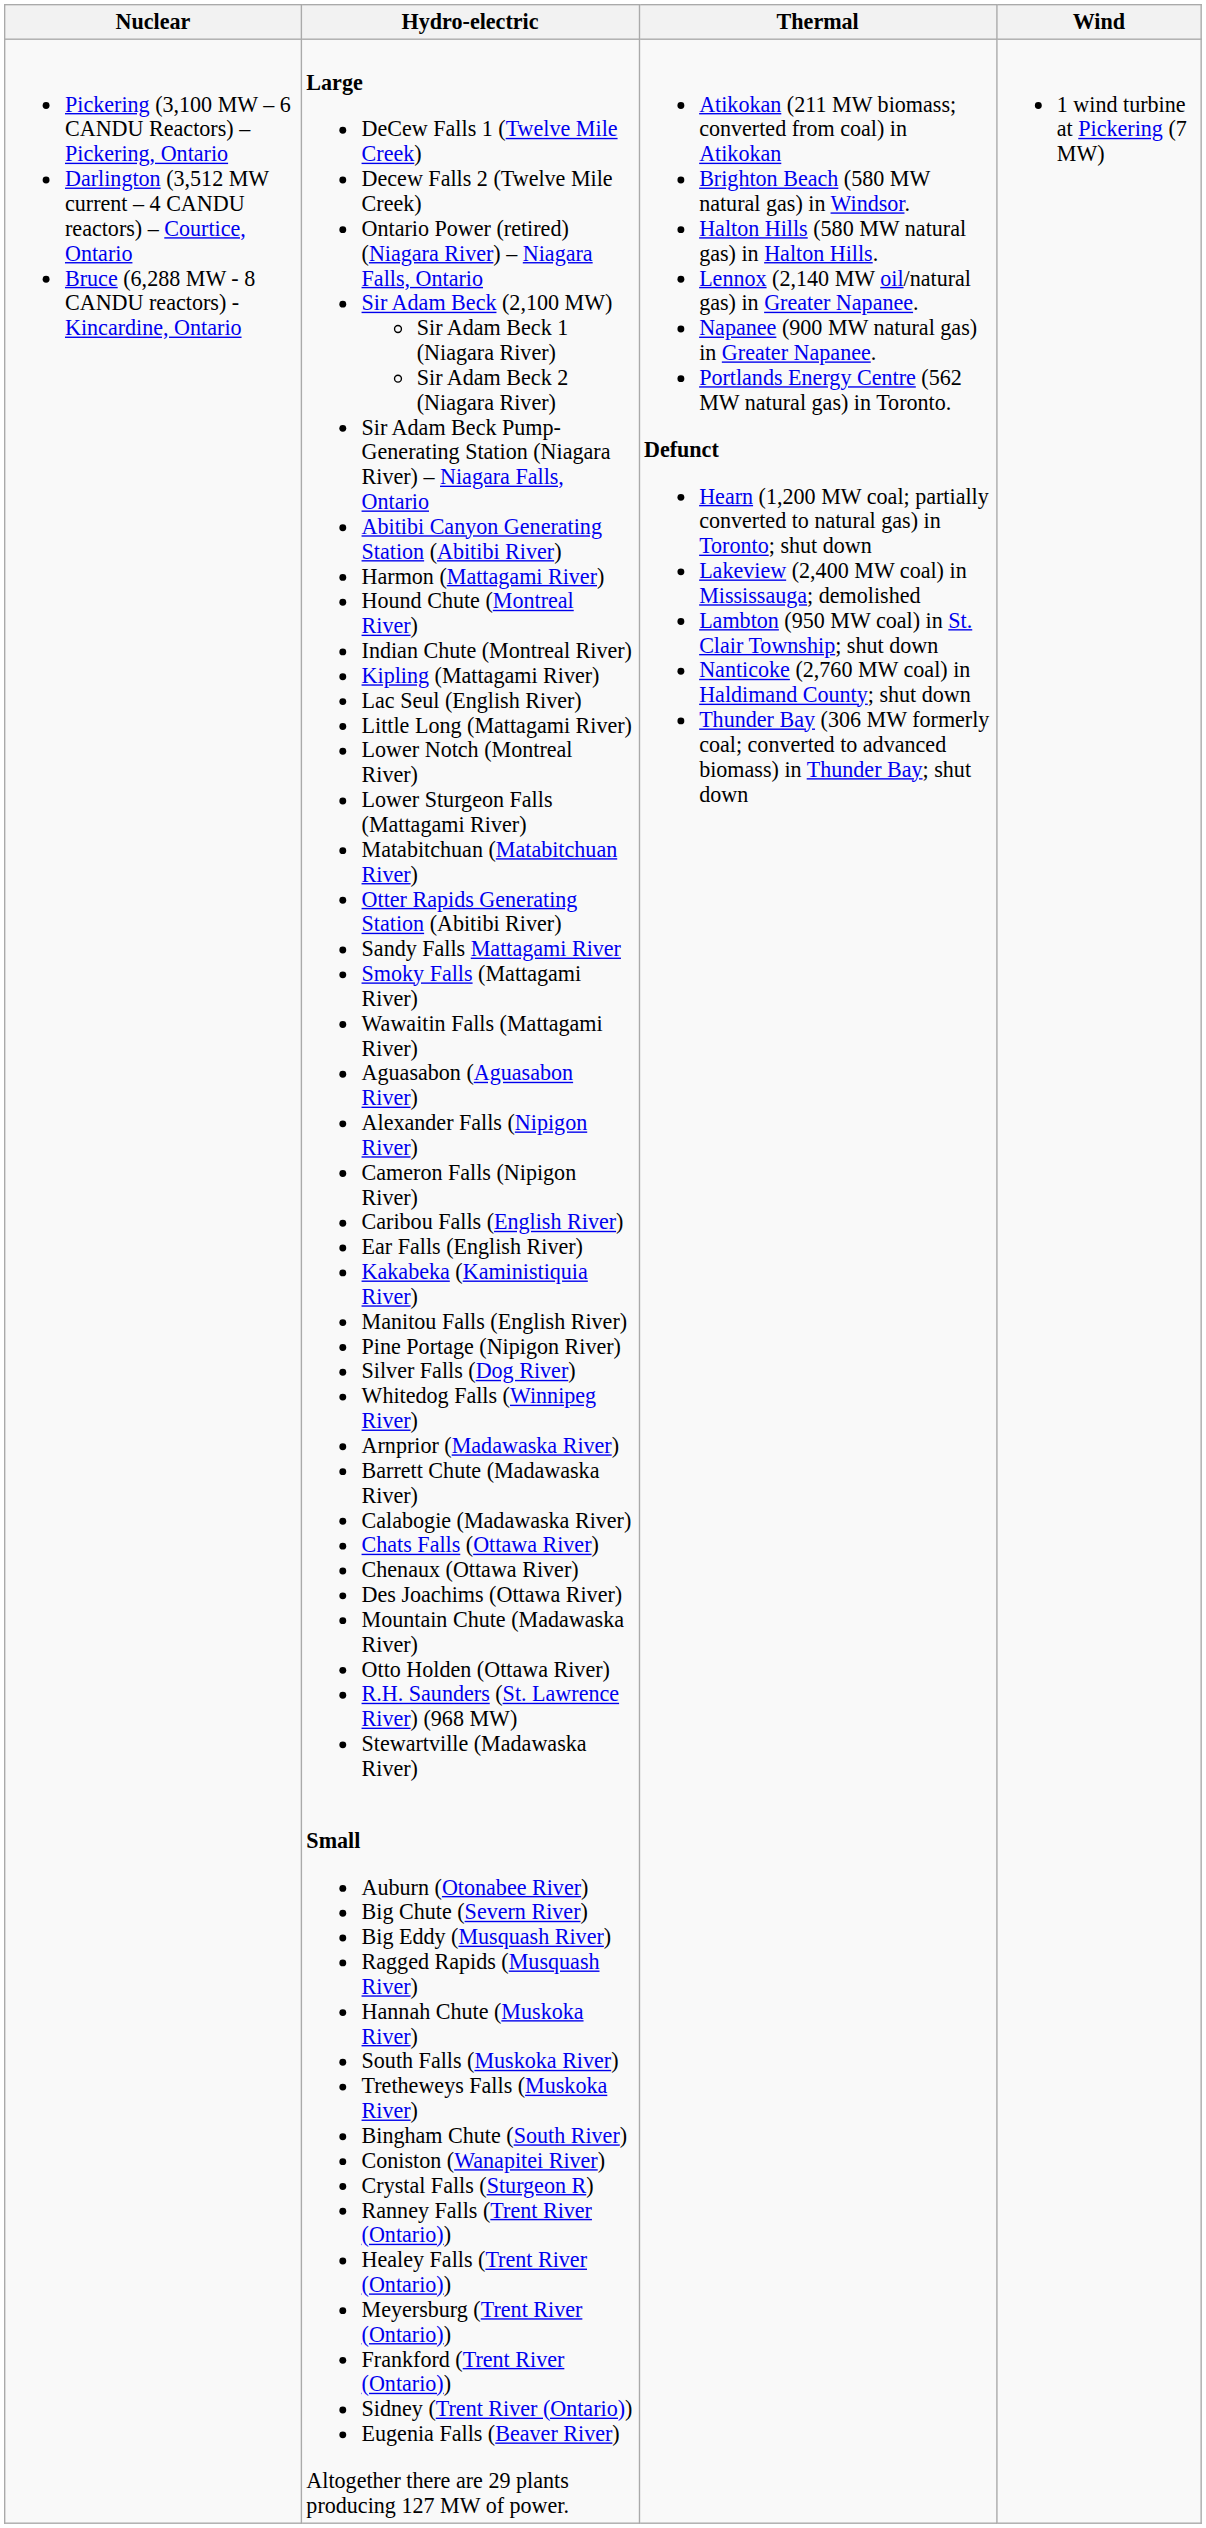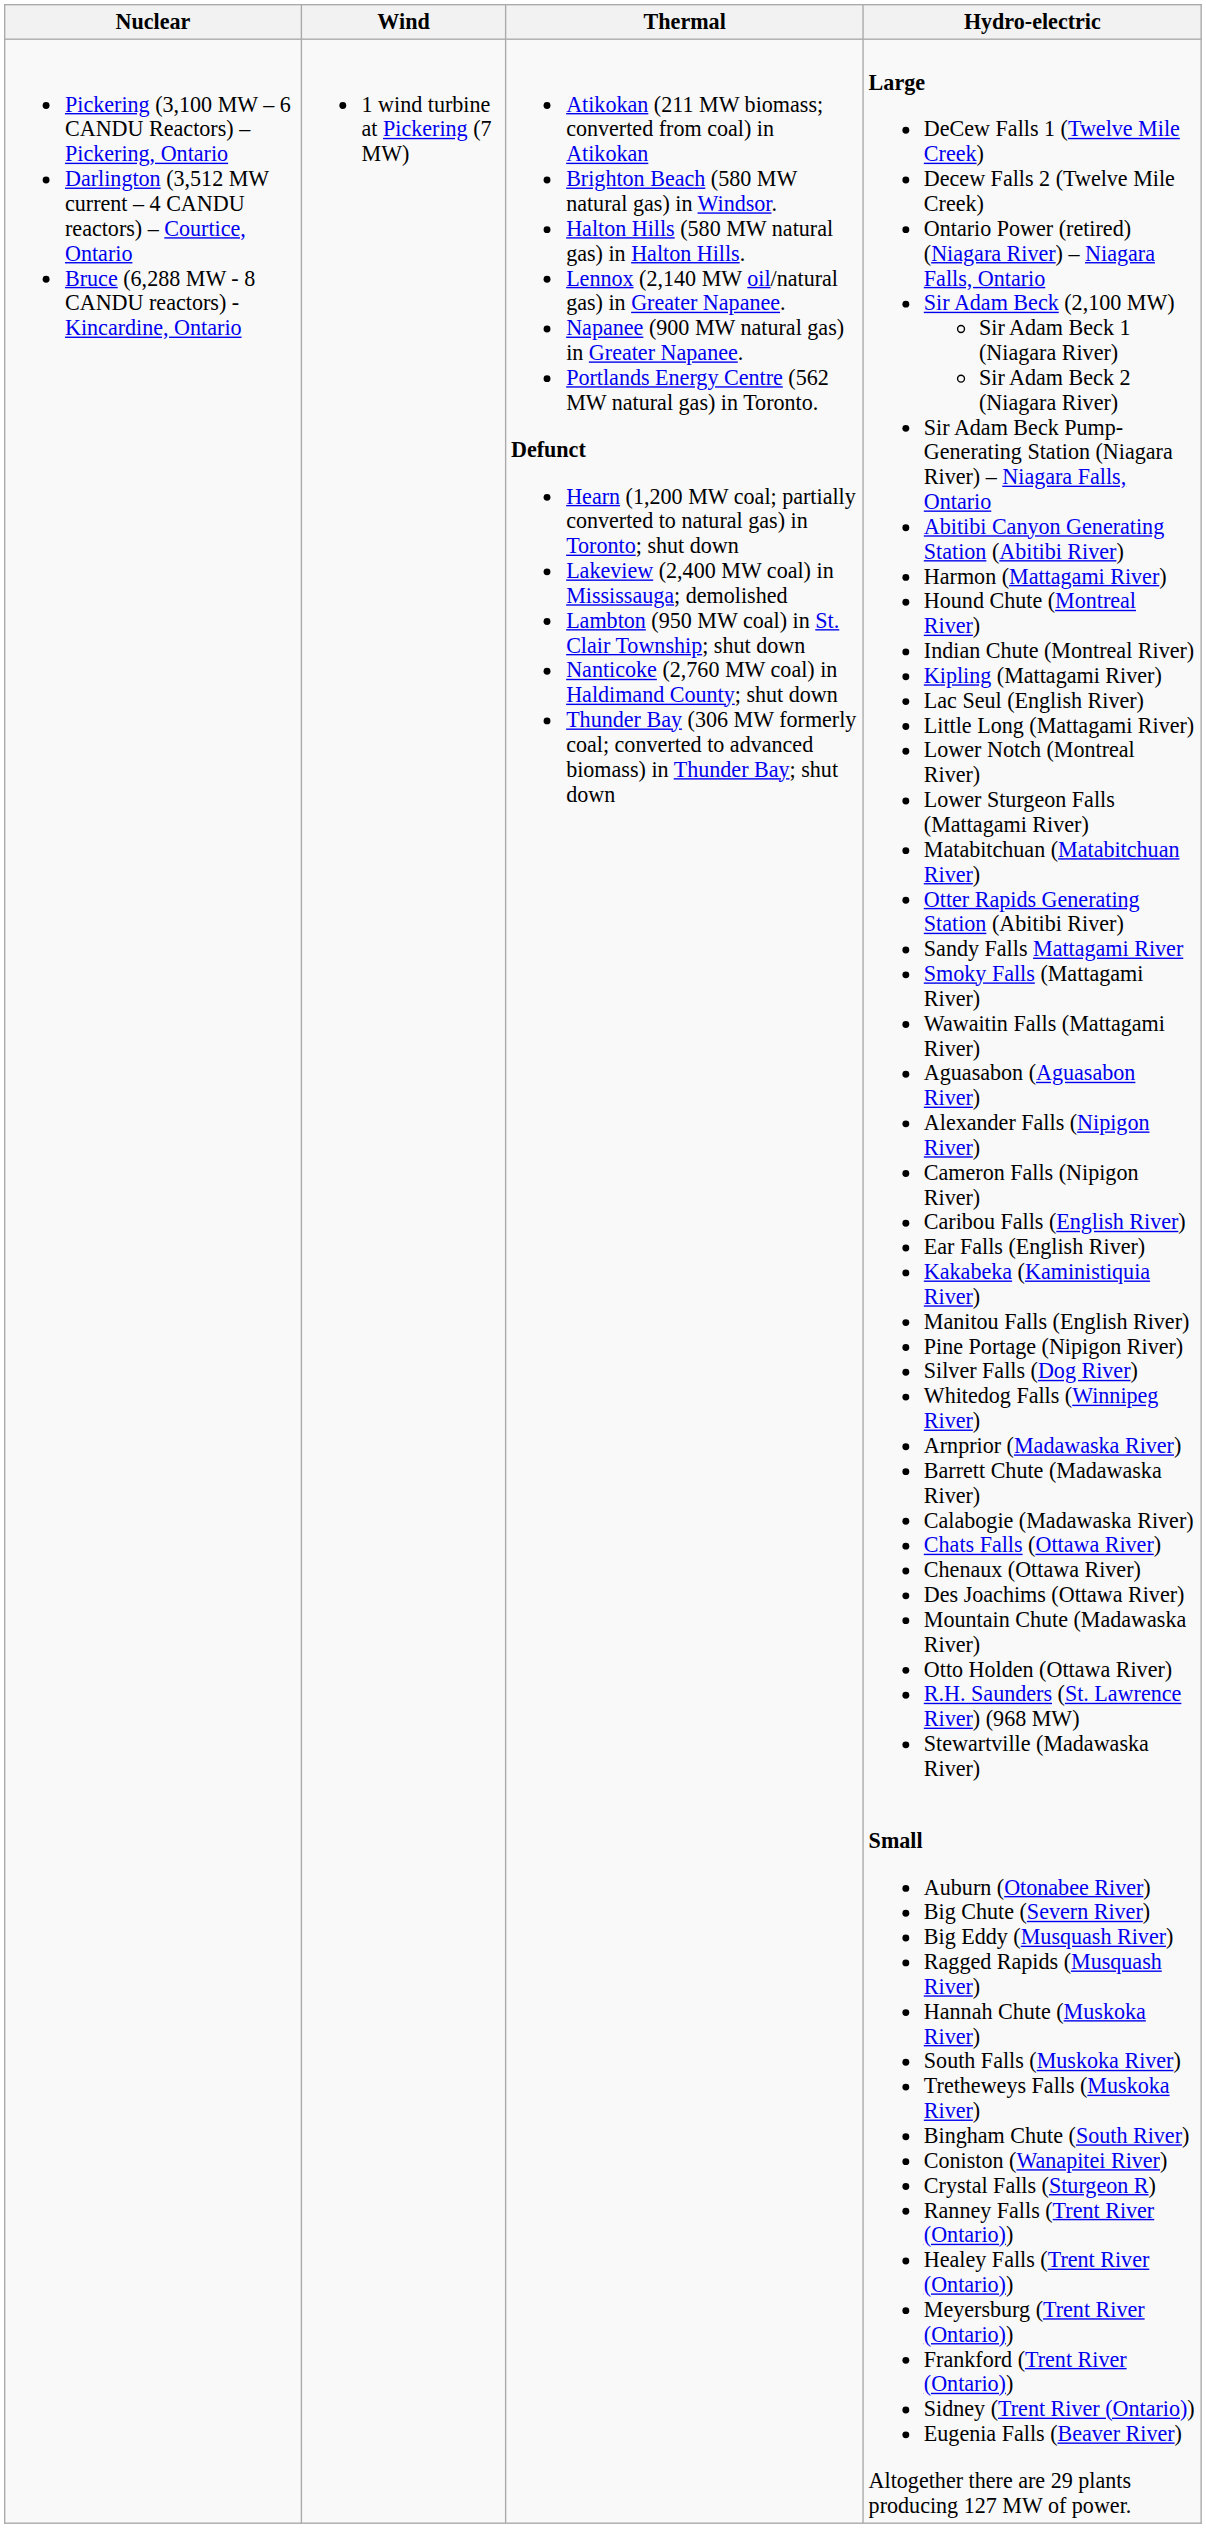columns swapped: Hydro-electric <-> Wind
